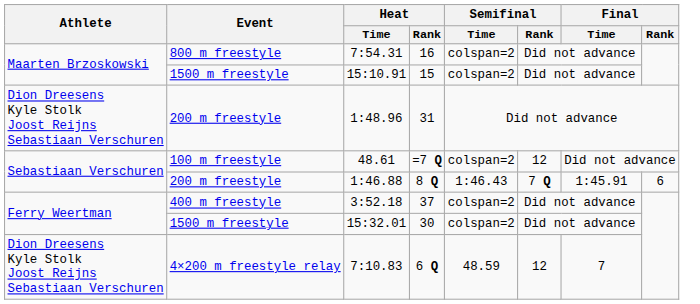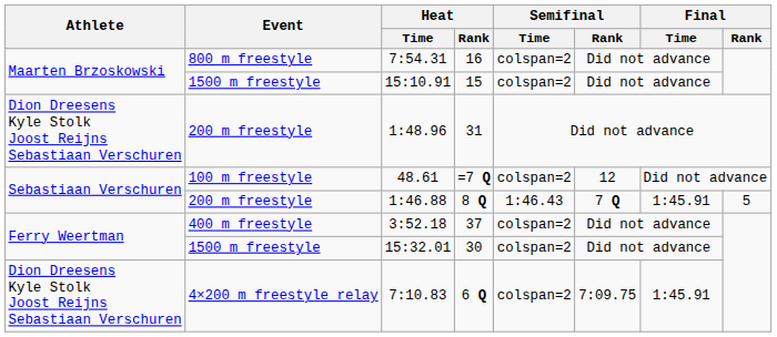1:46.88 | Final / Rank: 6 -> 5
7:10.83 | Semifinal / Time: 48.59 -> colspan=2
7:10.83 | Semifinal / Rank: 12 -> 7:09.75
7:10.83 | Final / Time: 7 -> 1:45.91
